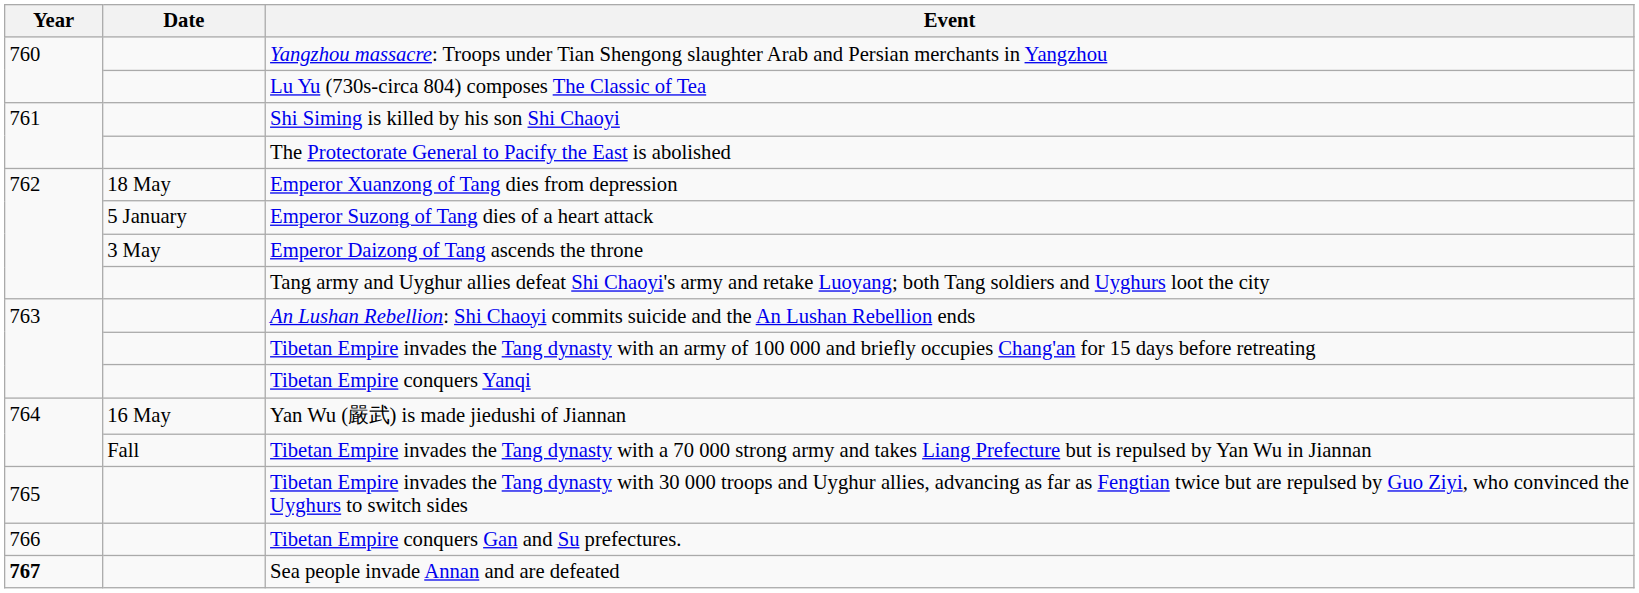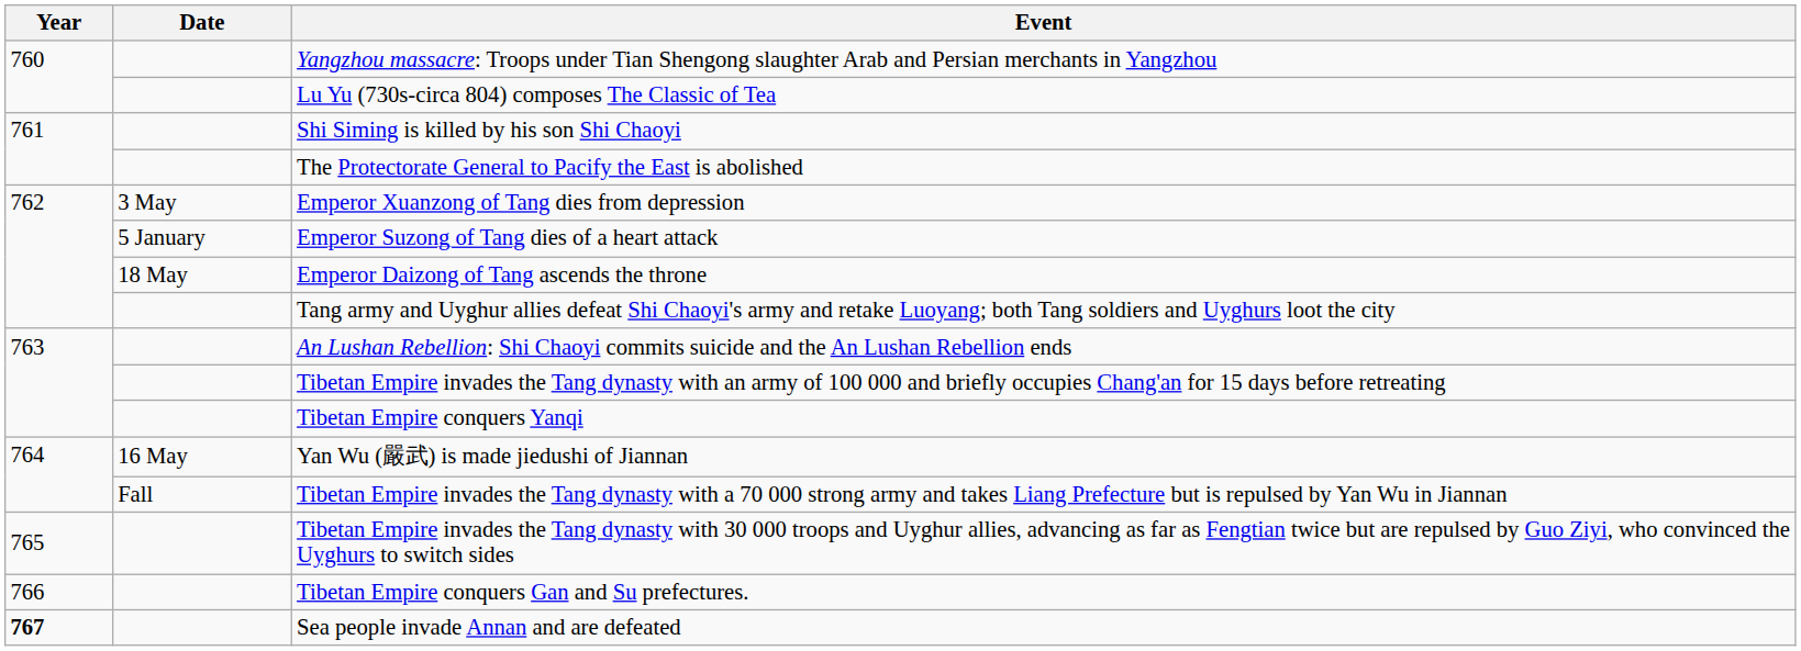Emperor Xuanzong of Tang dies from depression | Date: 18 May -> 3 May
Emperor Daizong of Tang ascends the throne | Date: 3 May -> 18 May
